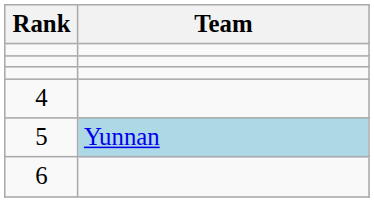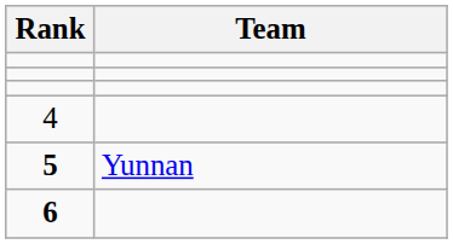row 6 | Rank: normal -> bold
row 6 | Team: lightblue background -> no background
row 7 | Rank: normal -> bold
